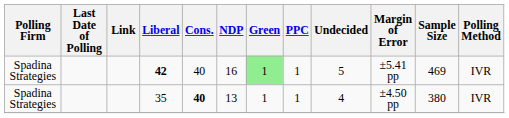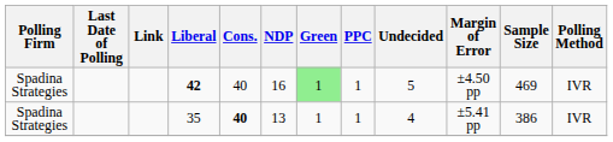42 | Margin of Error: ±5.41 pp -> ±4.50 pp
35 | Margin of Error: ±4.50 pp -> ±5.41 pp
35 | Sample Size: 380 -> 386
